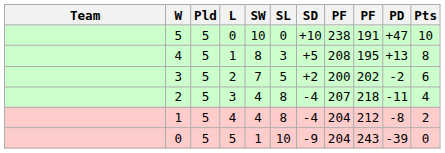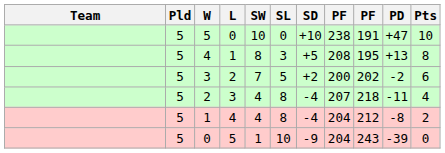columns swapped: Pld <-> W
